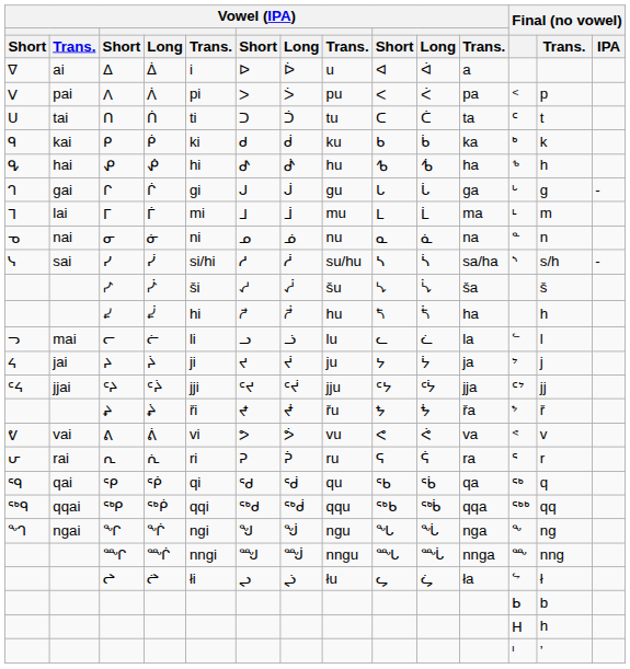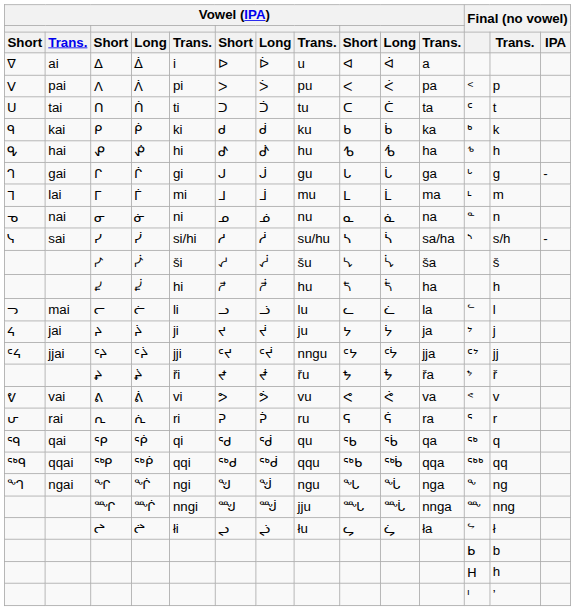ᑦᔨ | column 8: jju -> nngu
ᙱ | column 8: nngu -> jju
